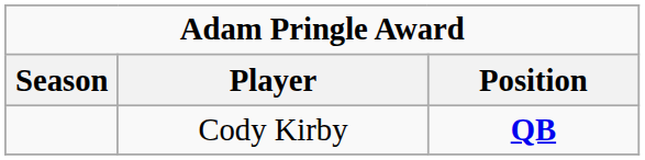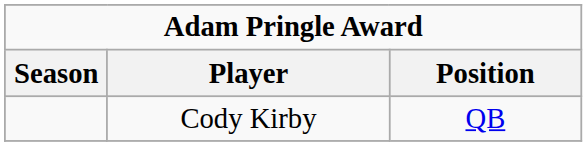Cody Kirby | Position: bold -> normal
